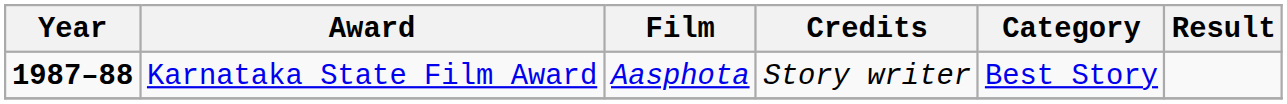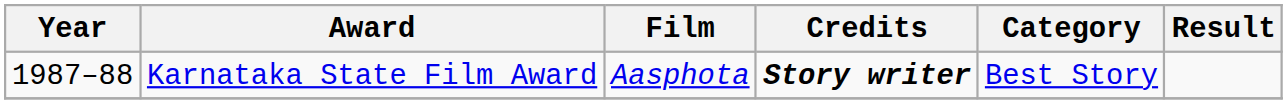Karnataka State Film Award | Year: bold -> normal
Karnataka State Film Award | Credits: normal -> bold
